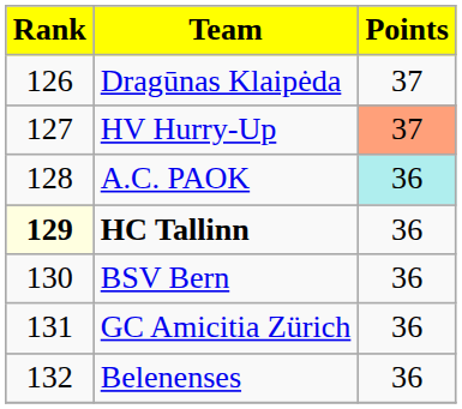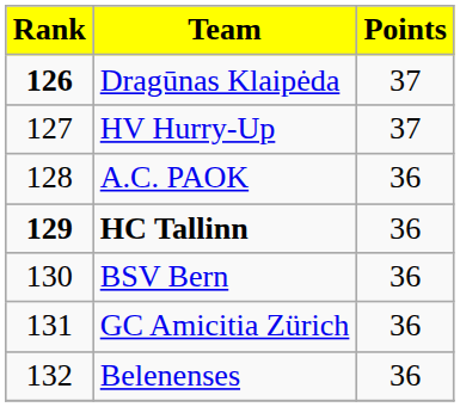Dragūnas Klaipėda | Rank: normal -> bold
HV Hurry-Up | Points: lightsalmon background -> no background
A.C. PAOK | Points: paleturquoise background -> no background
HC Tallinn | Rank: lightyellow background -> no background
